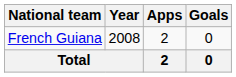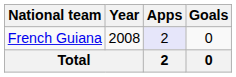French Guiana | Apps: no background -> lavender background
